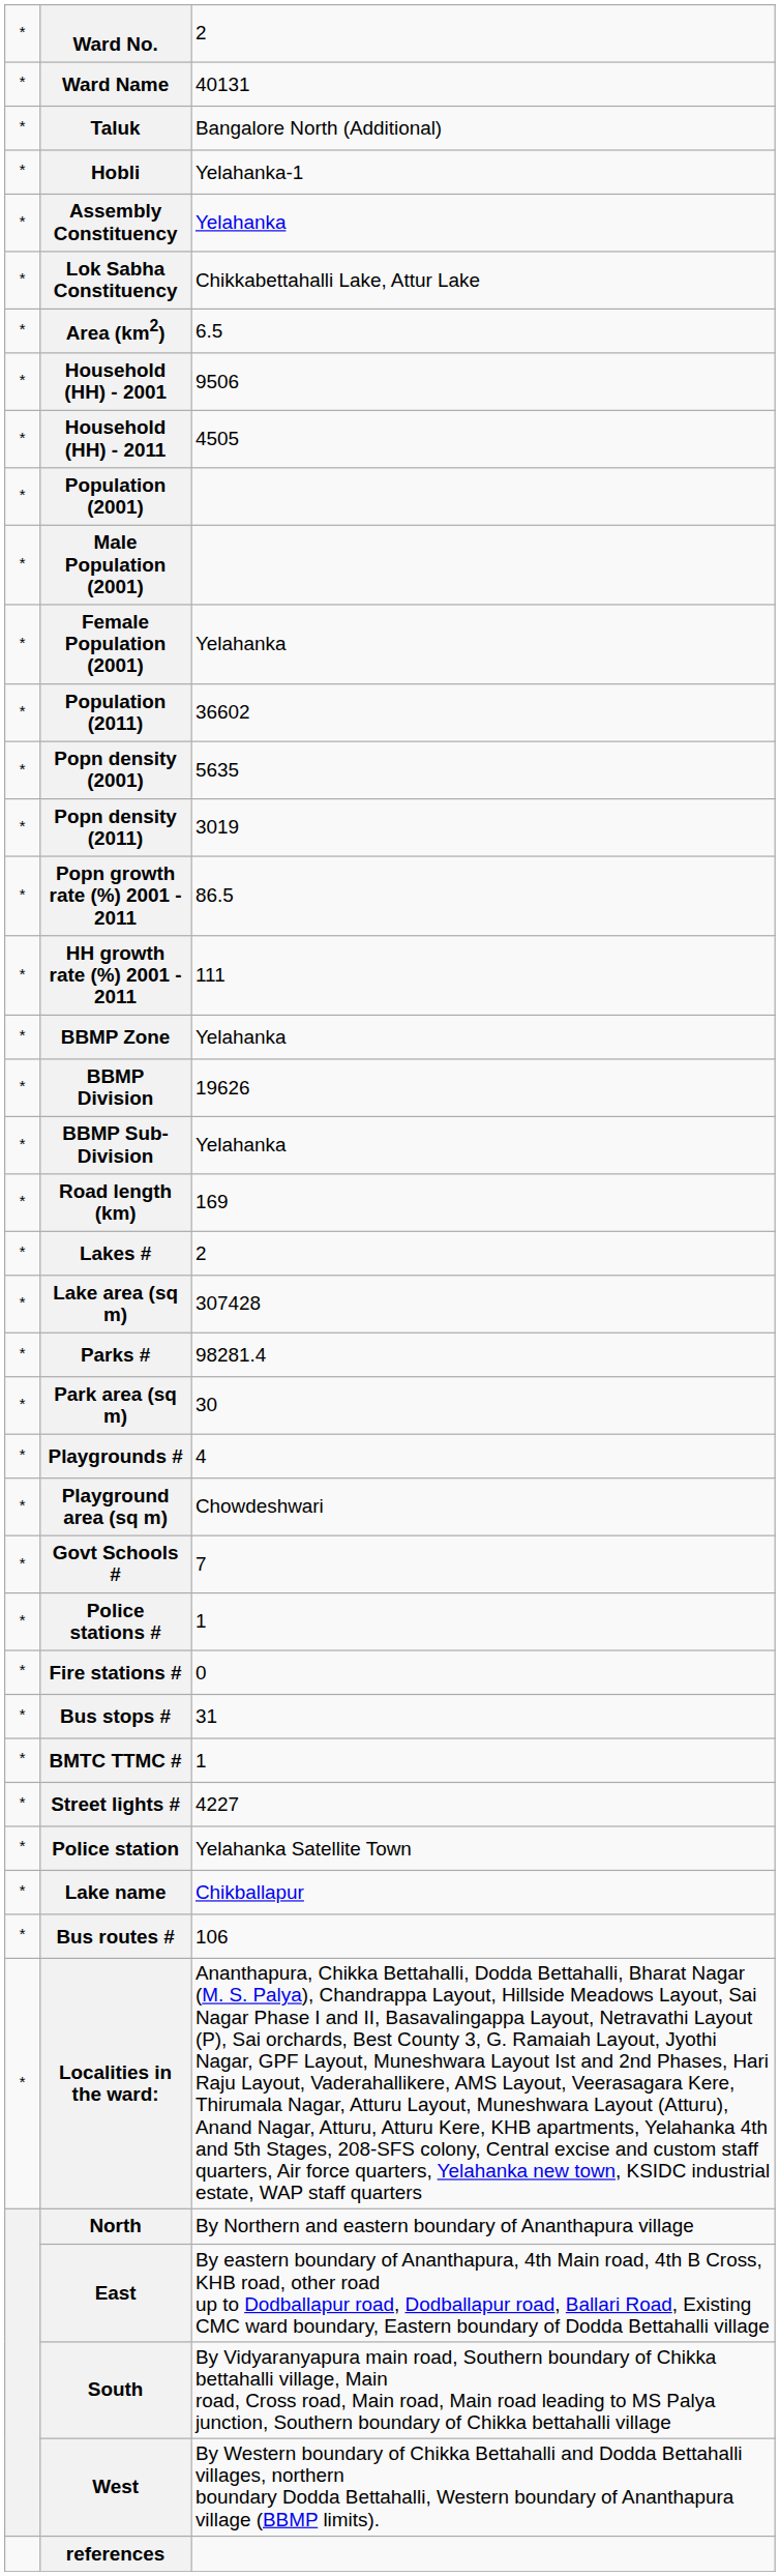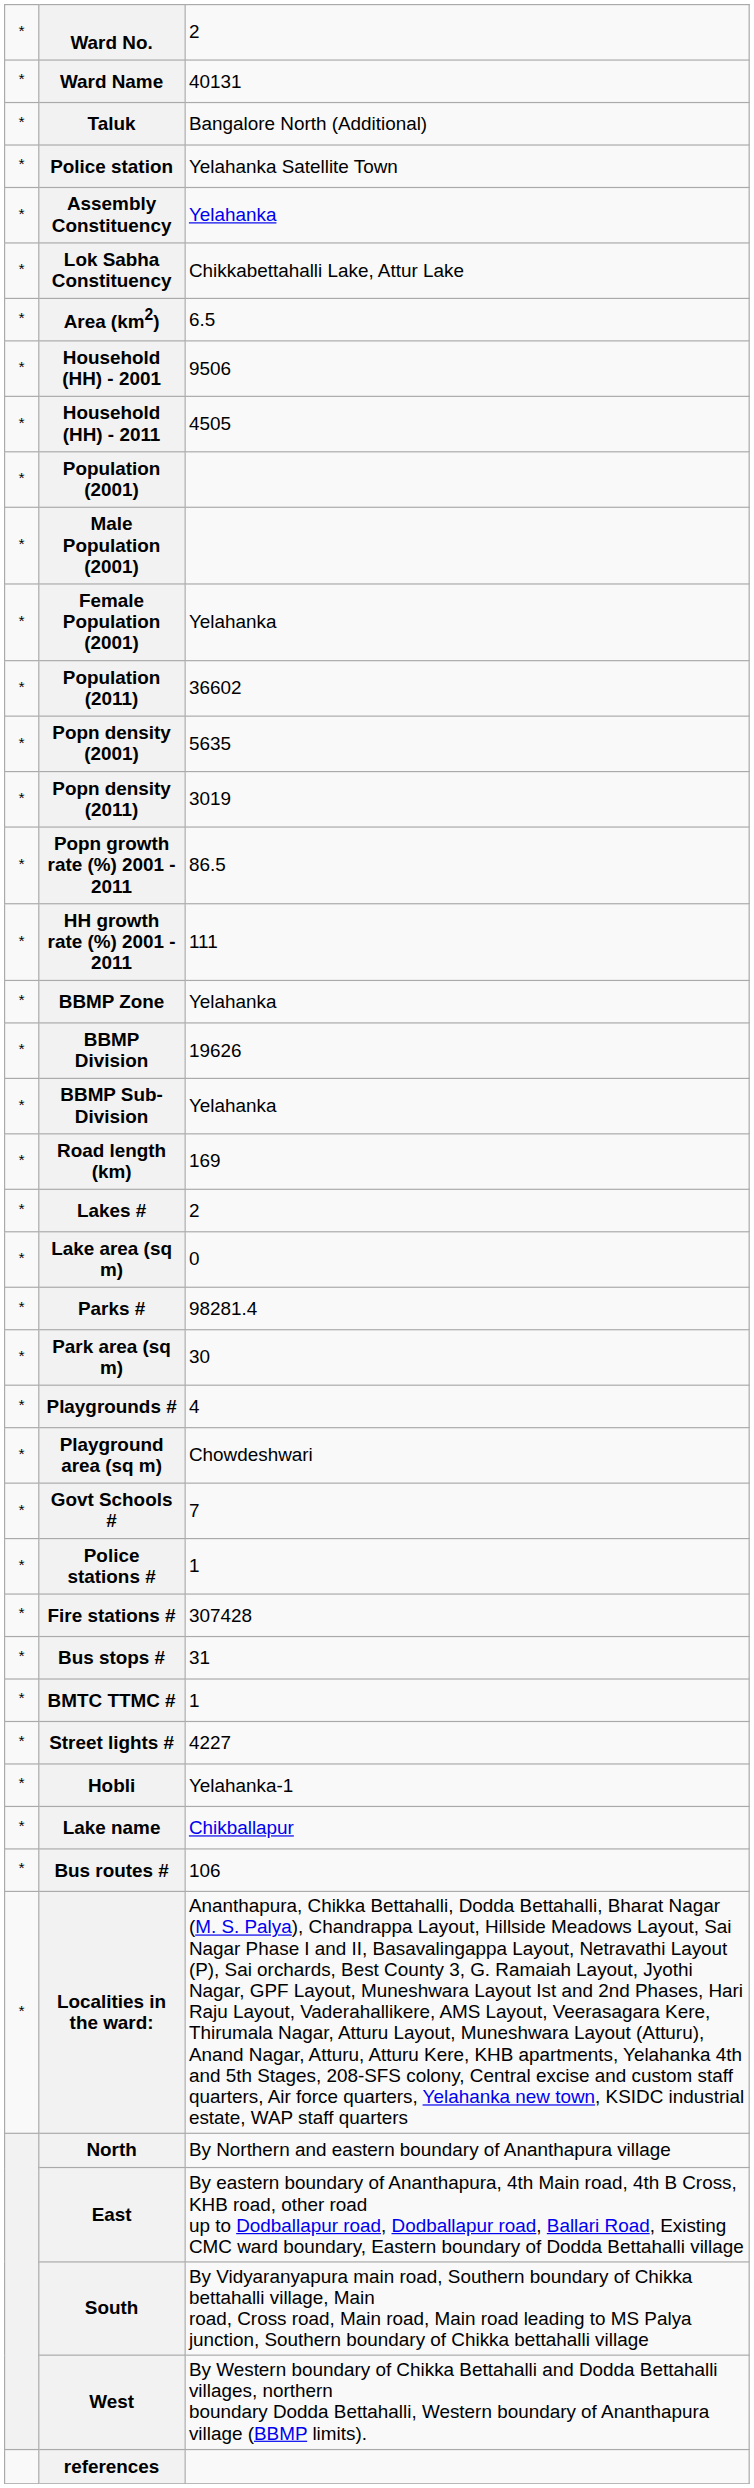rows swapped: Hobli <-> Police station
Lake area (sq m) | column 3: 307428 -> 0
Fire stations # | column 3: 0 -> 307428
